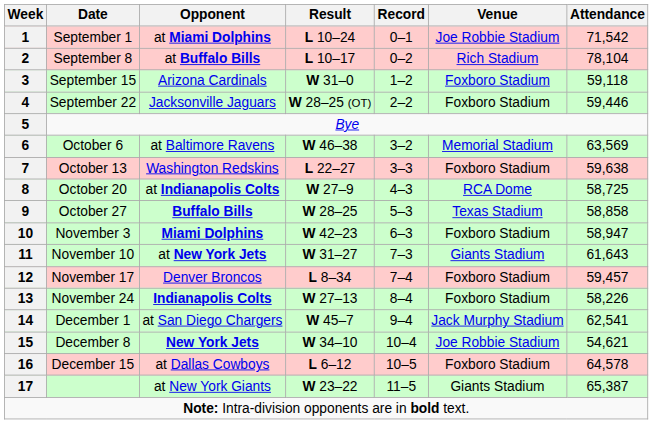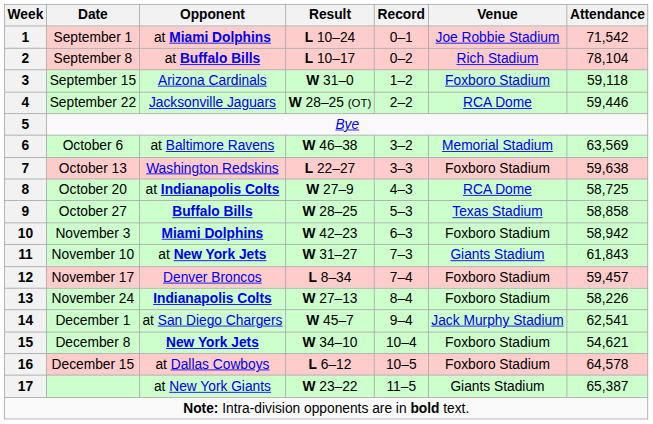4 | Venue: Foxboro Stadium -> RCA Dome
10 | Attendance: 58,947 -> 58,942
11 | Attendance: 61,643 -> 61,843
15 | Venue: Joe Robbie Stadium -> Foxboro Stadium
